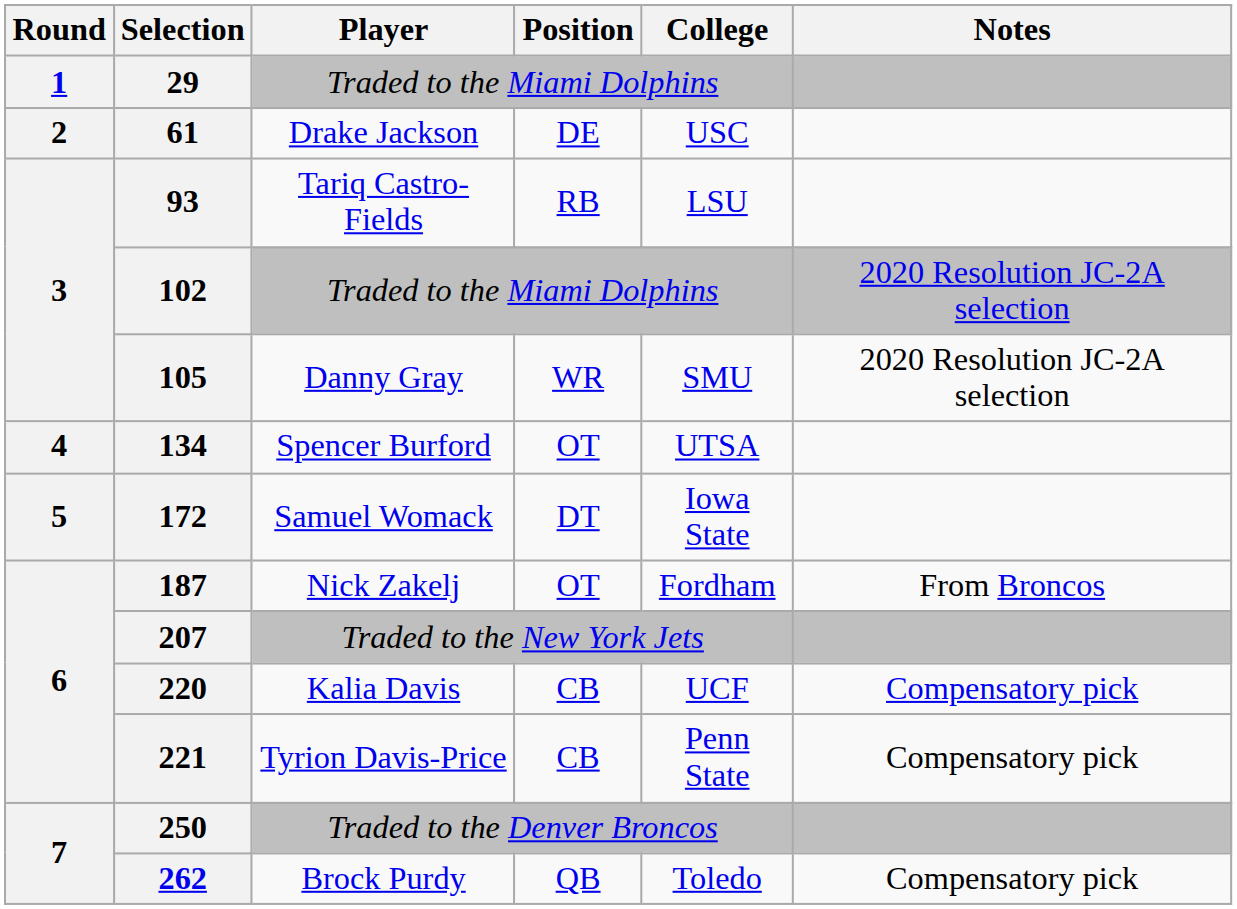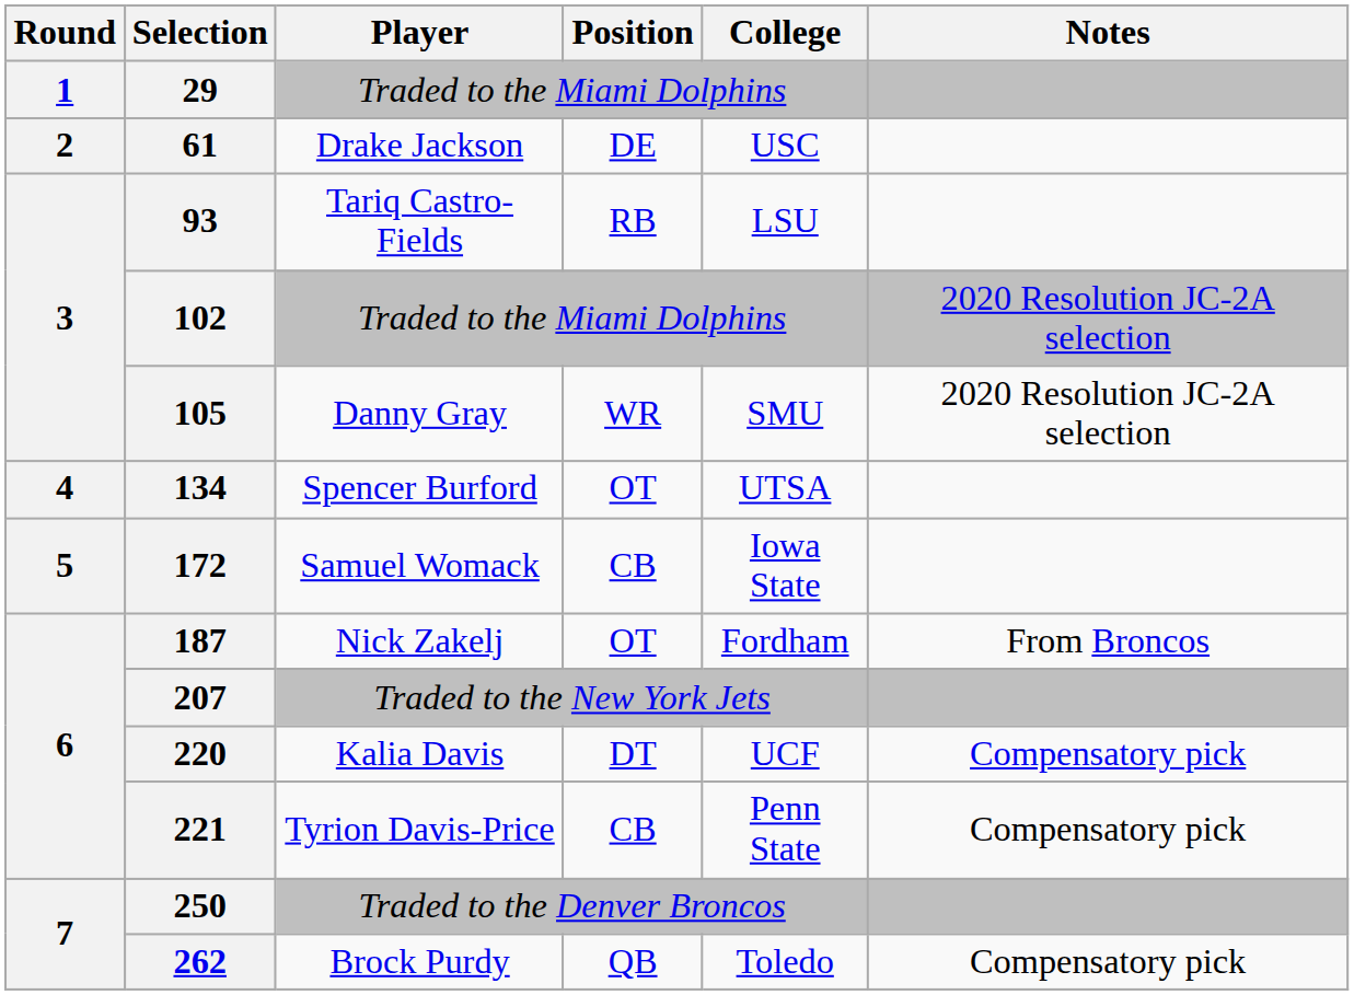172 | Position: DT -> CB
220 | Position: CB -> DT
